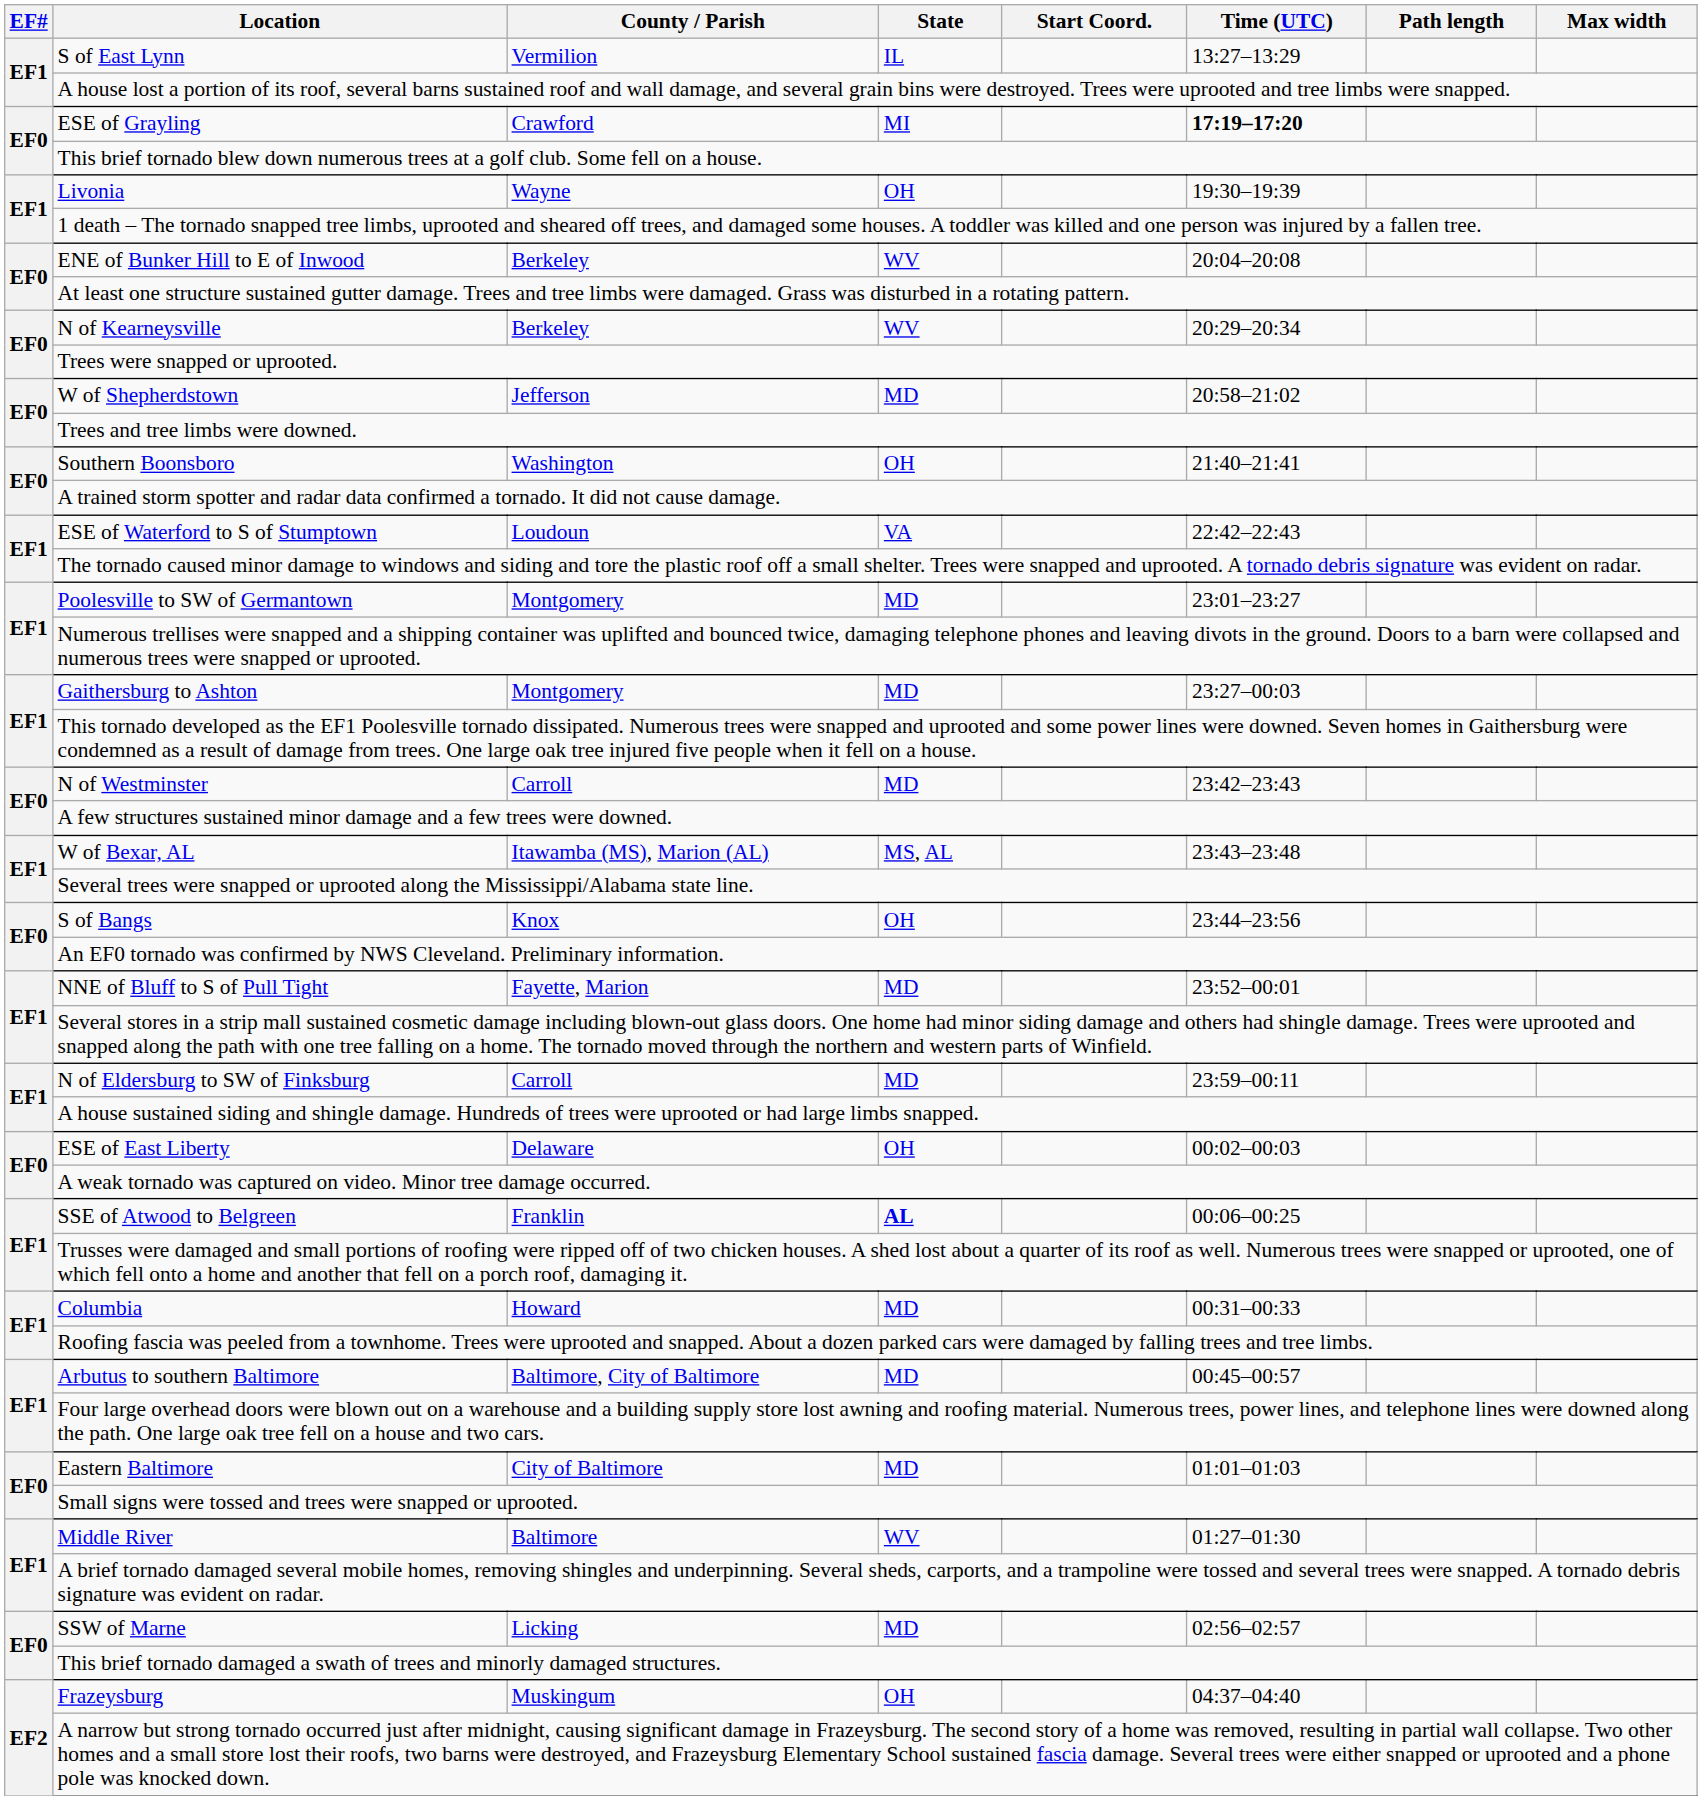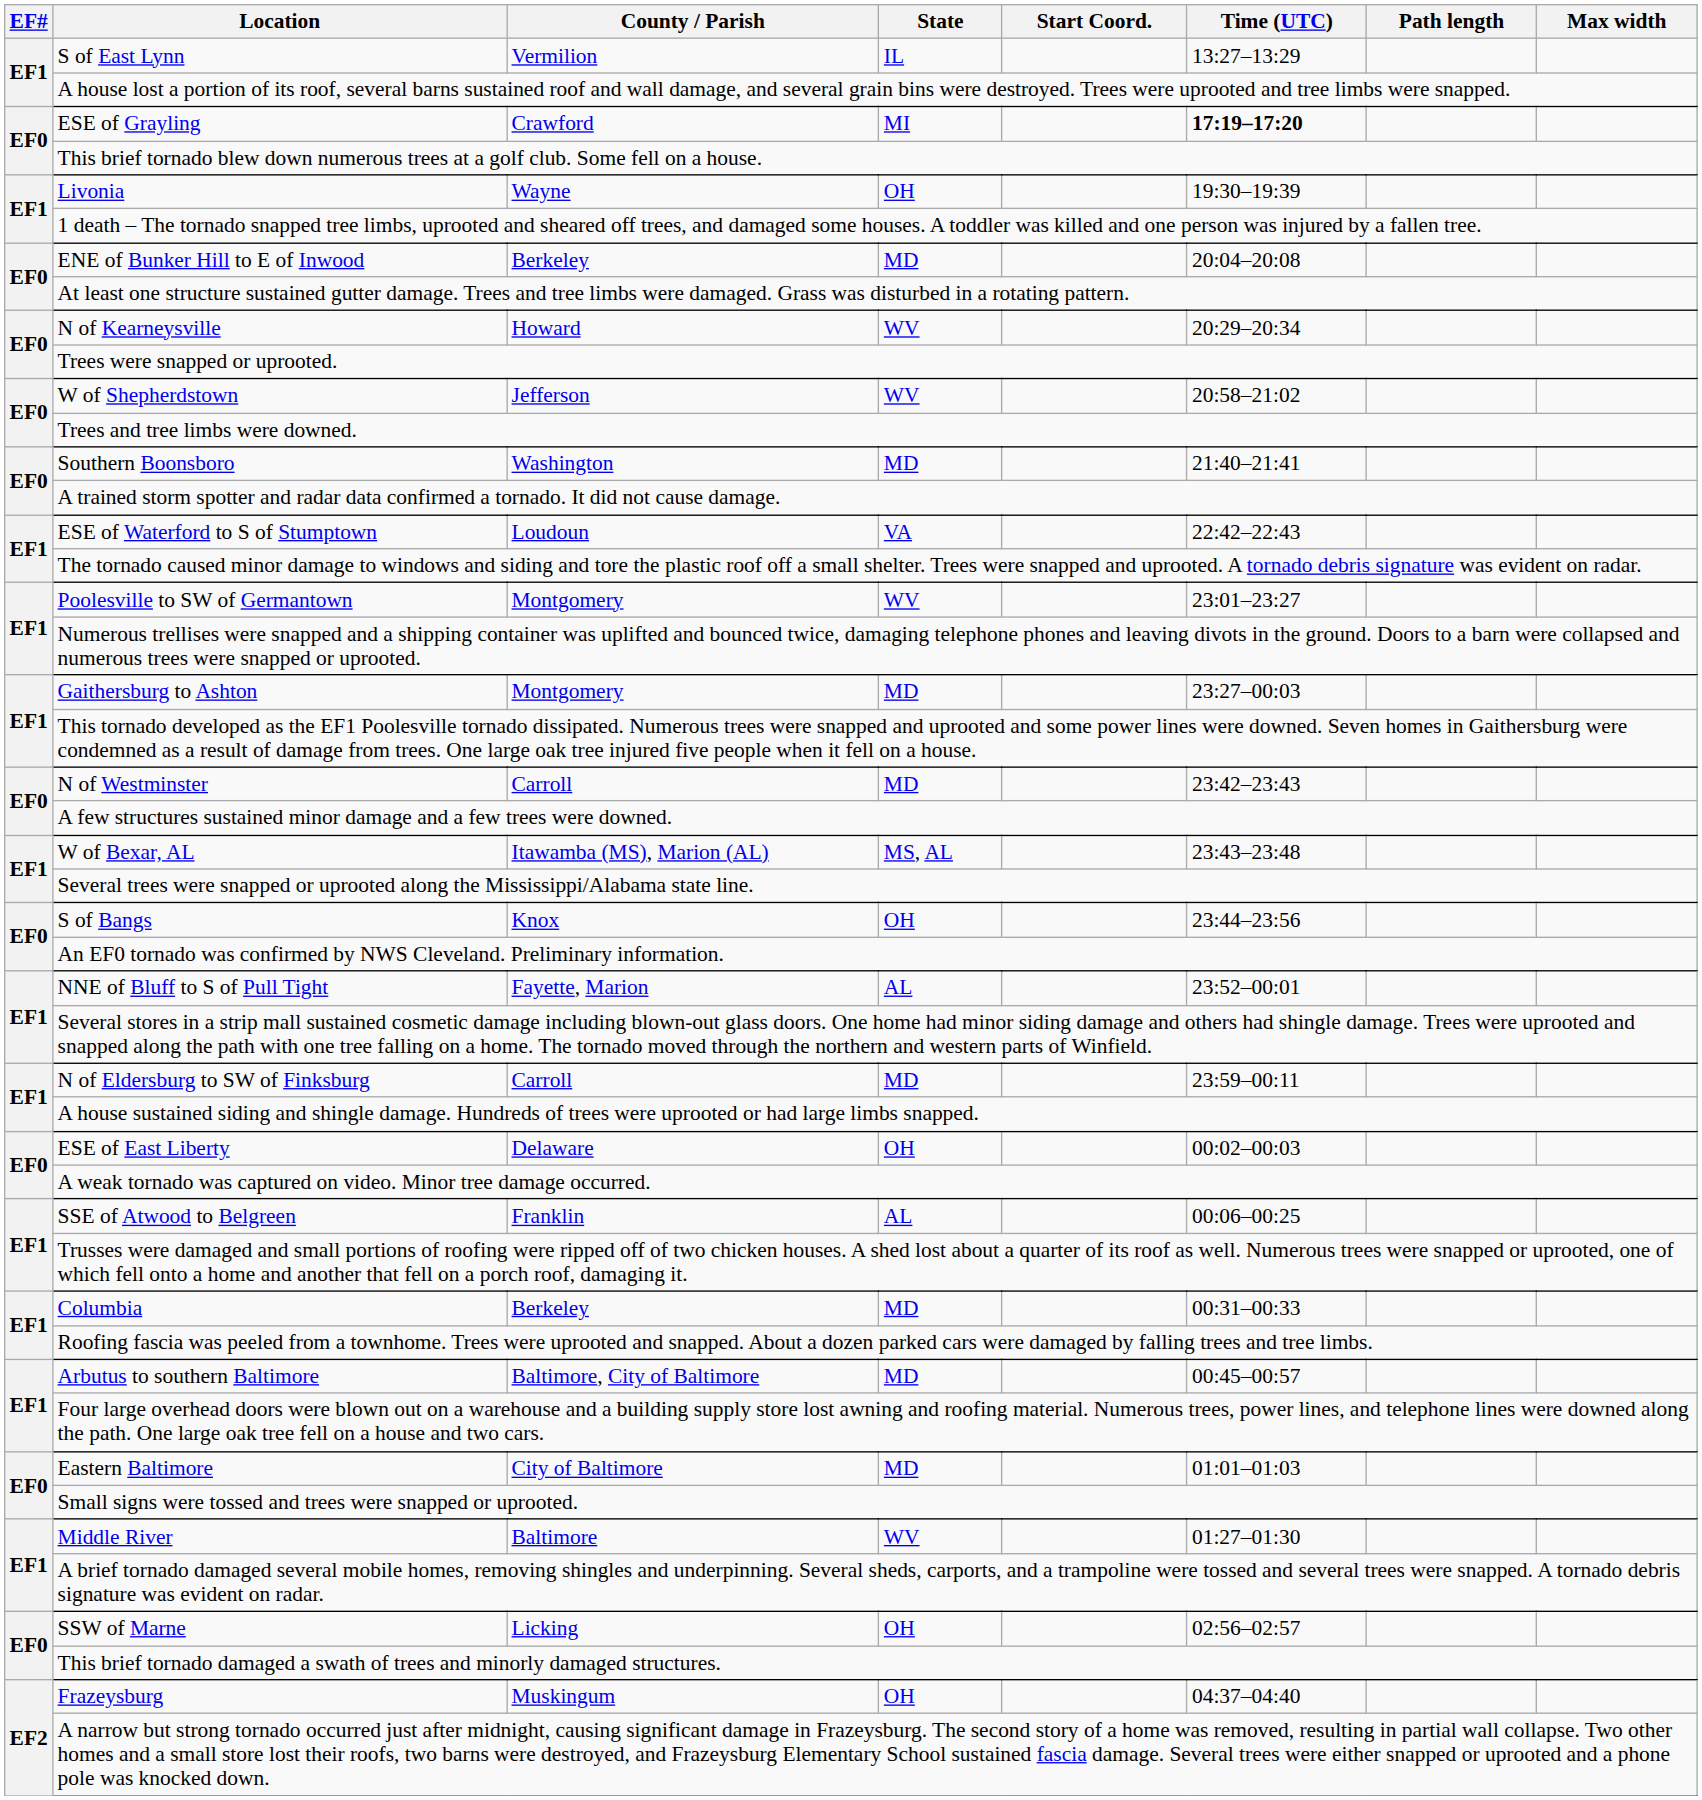ENE of Bunker Hill to E of Inwood | State: WV -> MD
N of Kearneysville | County / Parish: Berkeley -> Howard
W of Shepherdstown | State: MD -> WV
Southern Boonsboro | State: OH -> MD
Poolesville to SW of Germantown | State: MD -> WV
NNE of Bluff to S of Pull Tight | State: MD -> AL
SSE of Atwood to Belgreen | State: bold -> normal
Columbia | County / Parish: Howard -> Berkeley
SSW of Marne | State: MD -> OH
